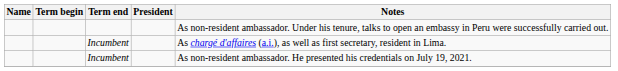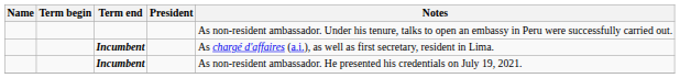row 3 | Term end: normal -> bold
row 4 | Term end: normal -> bold
